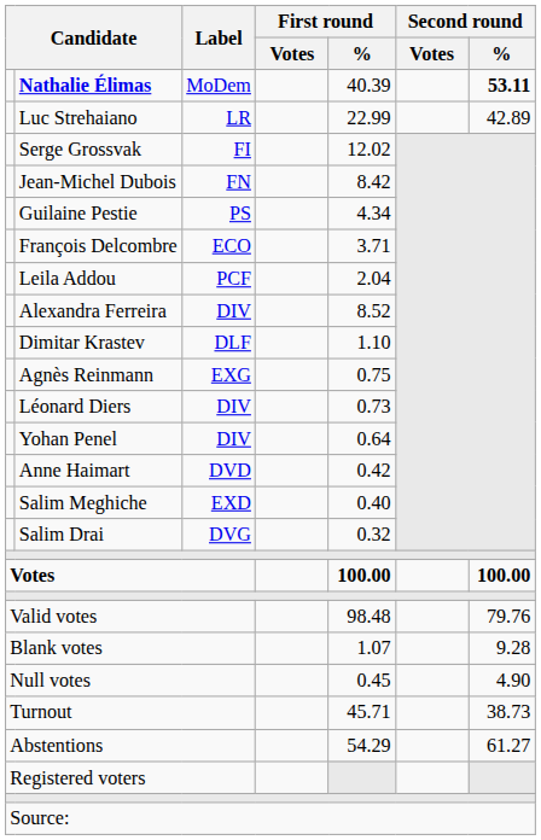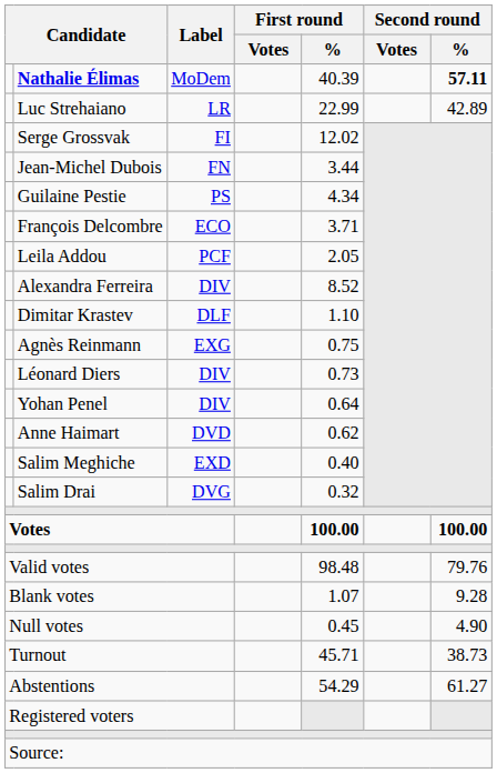Nathalie Élimas | Second round / %: 53.11 -> 57.11
Jean-Michel Dubois | First round / %: 8.42 -> 3.44
Leila Addou | First round / %: 2.04 -> 2.05
Anne Haimart | First round / %: 0.42 -> 0.62
